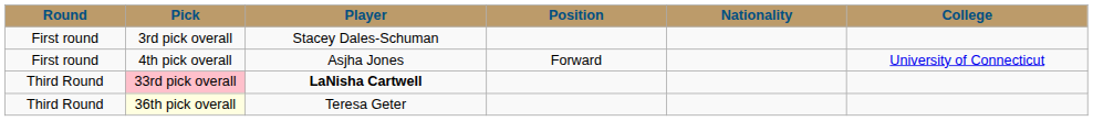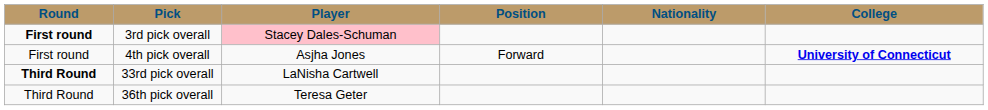row 2 | Round: normal -> bold
row 2 | Player: no background -> pink background
row 3 | College: normal -> bold
row 4 | Round: normal -> bold
row 4 | Pick: pink background -> no background
row 4 | Player: bold -> normal
row 5 | Pick: lightyellow background -> no background
